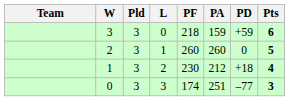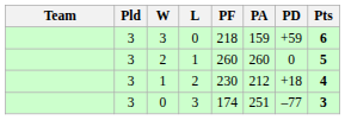columns swapped: Pld <-> W
